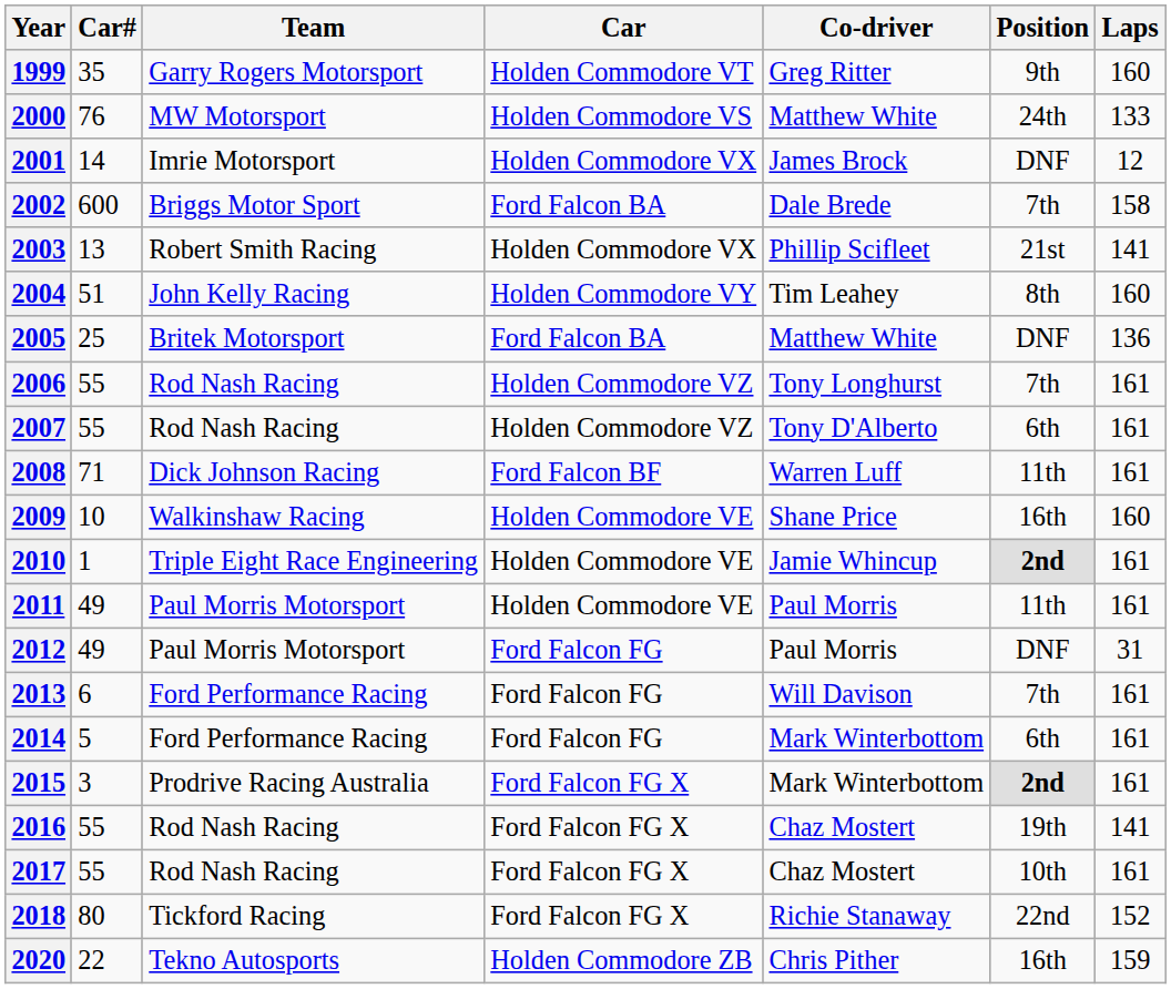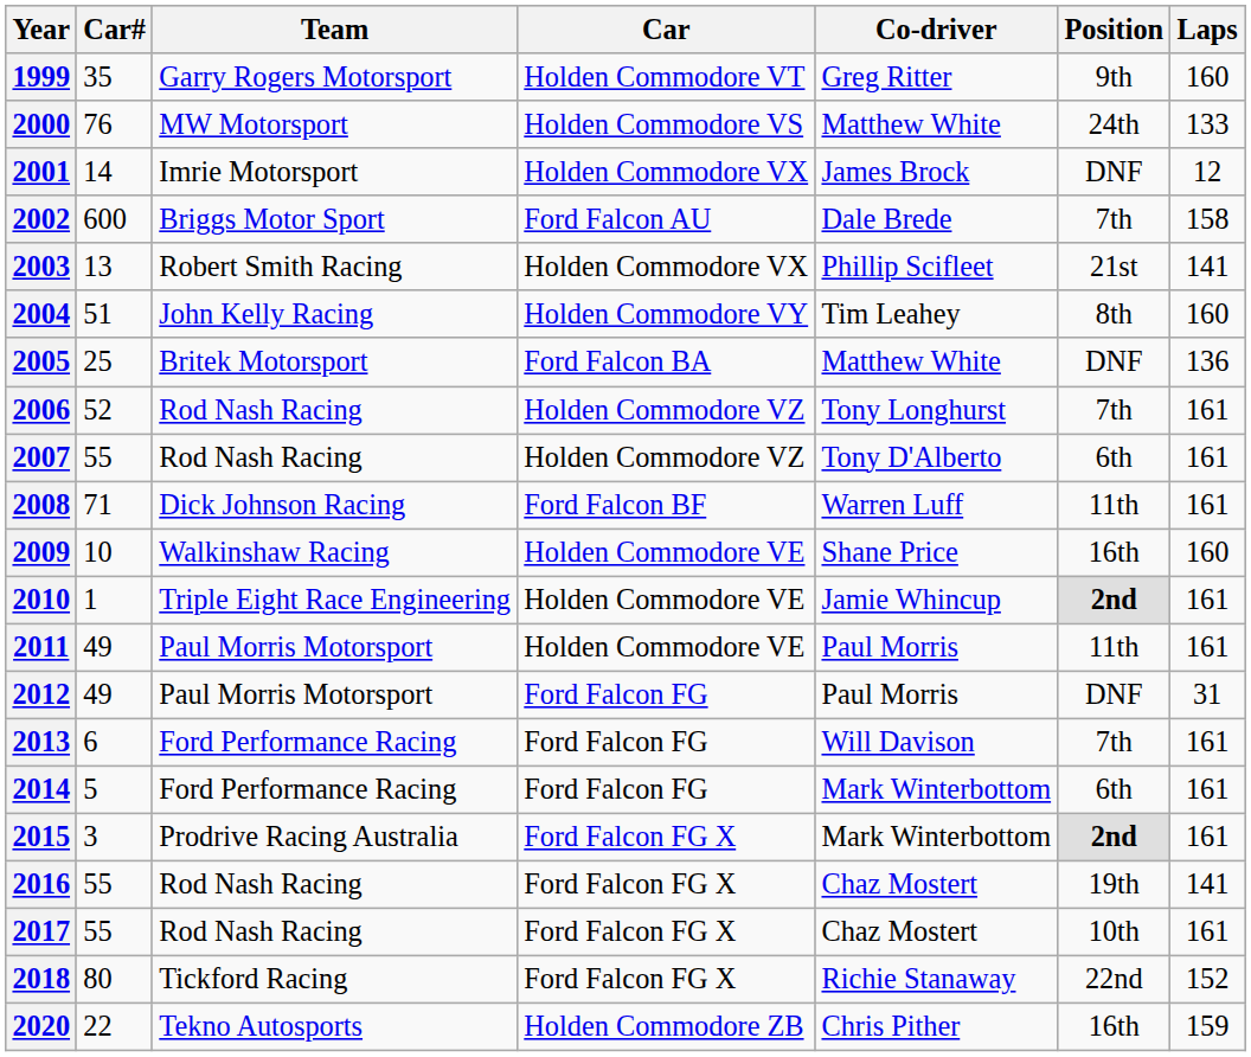2002 | Car: Ford Falcon BA -> Ford Falcon AU
2006 | Car#: 55 -> 52
